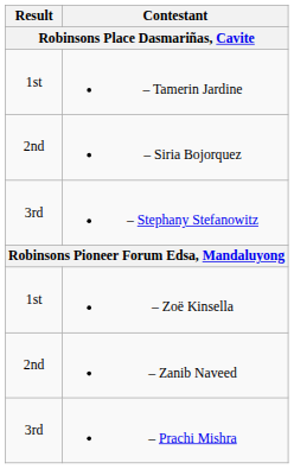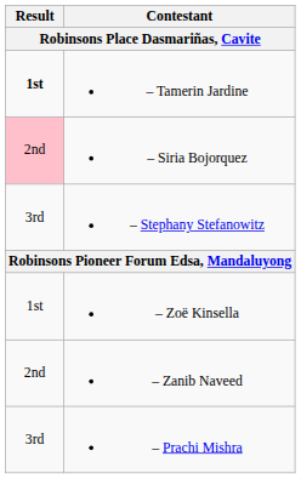– Tamerin Jardine | Result: normal -> bold
– Siria Bojorquez | Result: no background -> pink background
